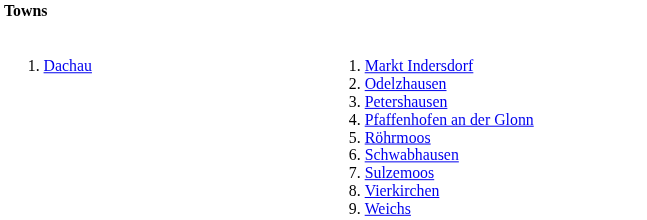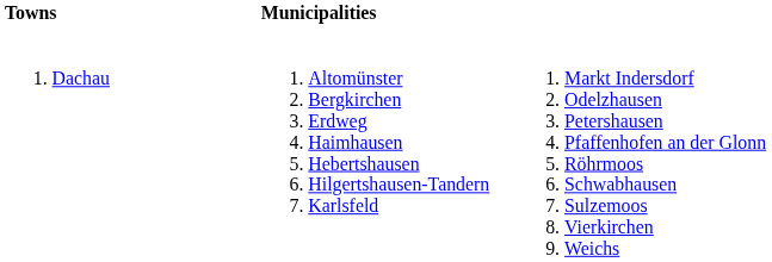+ column: Municipalities | Altomünster Bergkirchen Erdweg Haimhausen Hebertshausen Hilgertshausen-Tandern Karlsfeld
